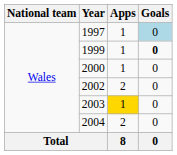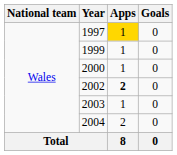1997 | Apps: no background -> gold background
1997 | Goals: lightblue background -> no background
1999 | Goals: bold -> normal
2002 | Apps: normal -> bold
2003 | Apps: gold background -> no background
